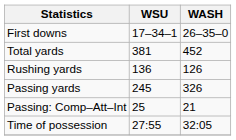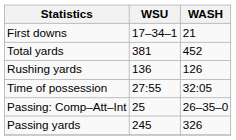First downs | WASH: 26–35–0 -> 21
rows swapped: Passing yards <-> Time of possession
Passing: Comp–Att–Int | WASH: 21 -> 26–35–0
